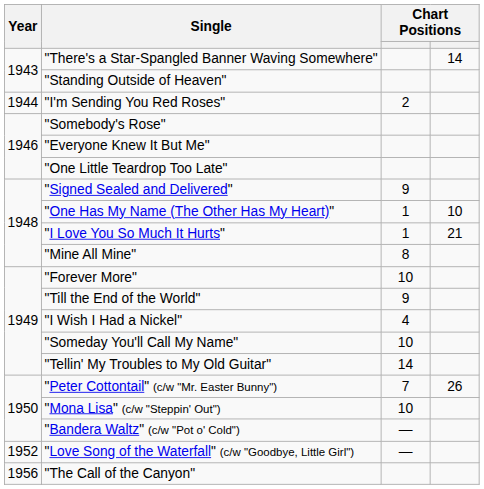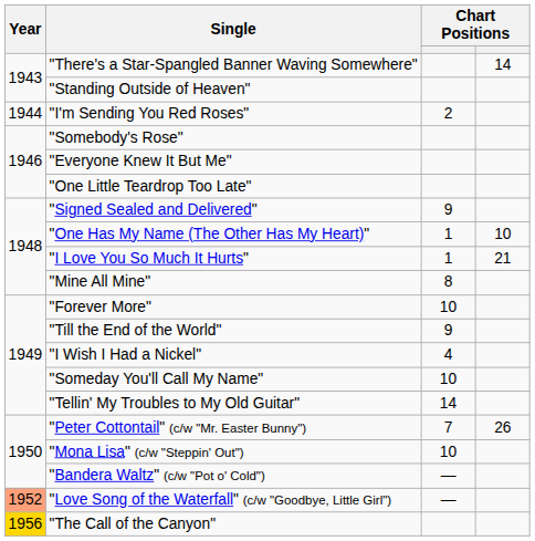"Love Song of the Waterfall" (c/w "Goodbye, Little Girl") | Year: no background -> lightsalmon background
"The Call of the Canyon" | Year: no background -> gold background
